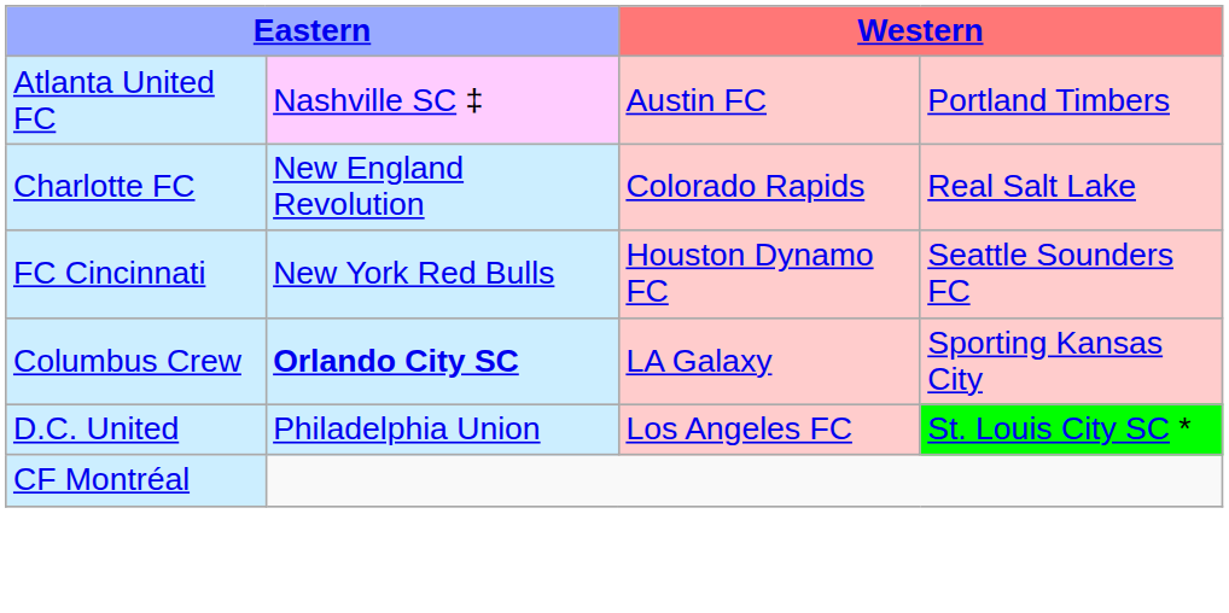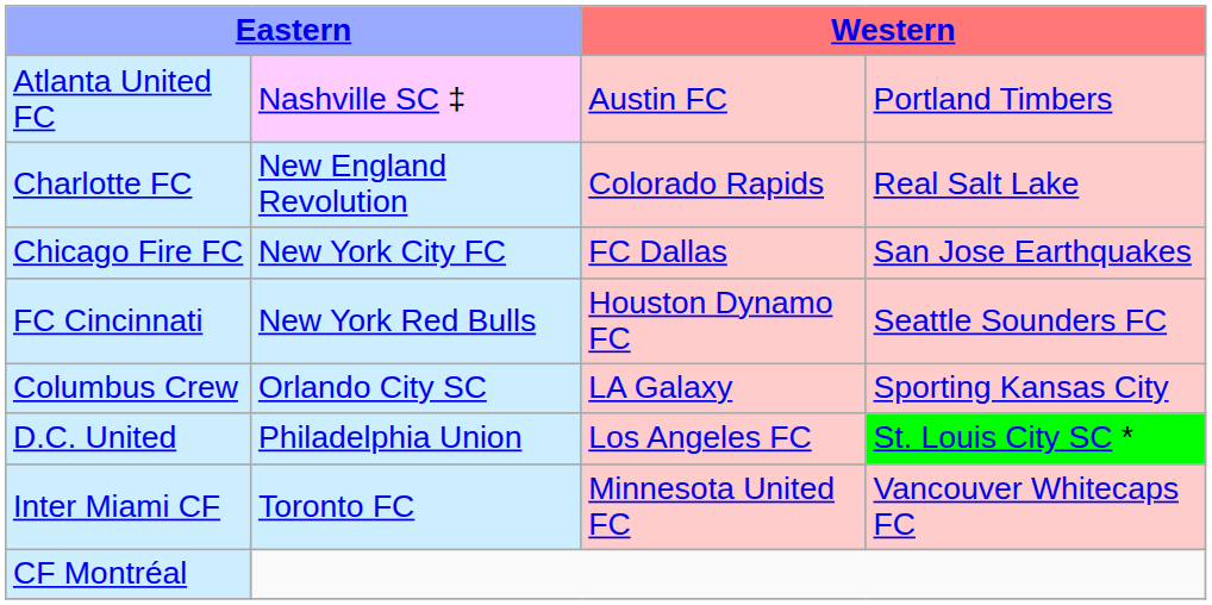+ row: Chicago Fire FC | New York City FC | FC Dallas | San Jose Earthquakes
Columbus Crew | column 2: bold -> normal
+ row: Inter Miami CF | Toronto FC | Minnesota United FC | Vancouver Whitecaps FC
